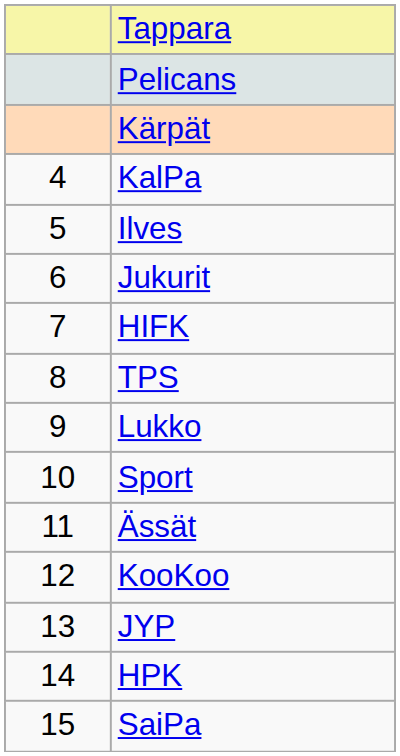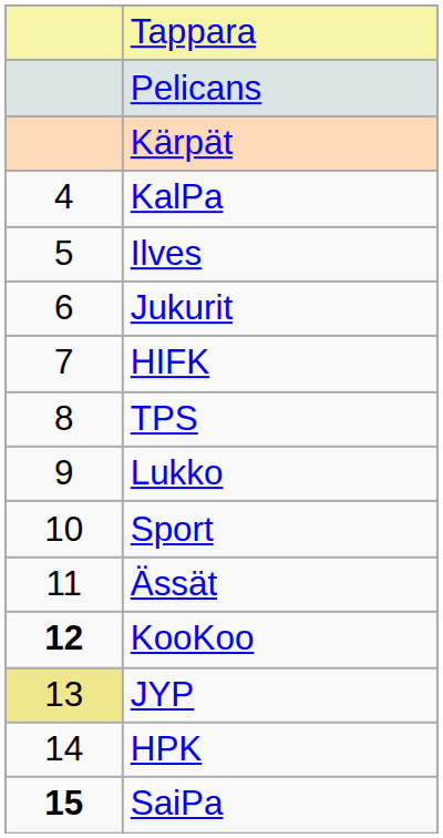KooKoo | column 1: normal -> bold
JYP | column 1: no background -> khaki background
SaiPa | column 1: normal -> bold
